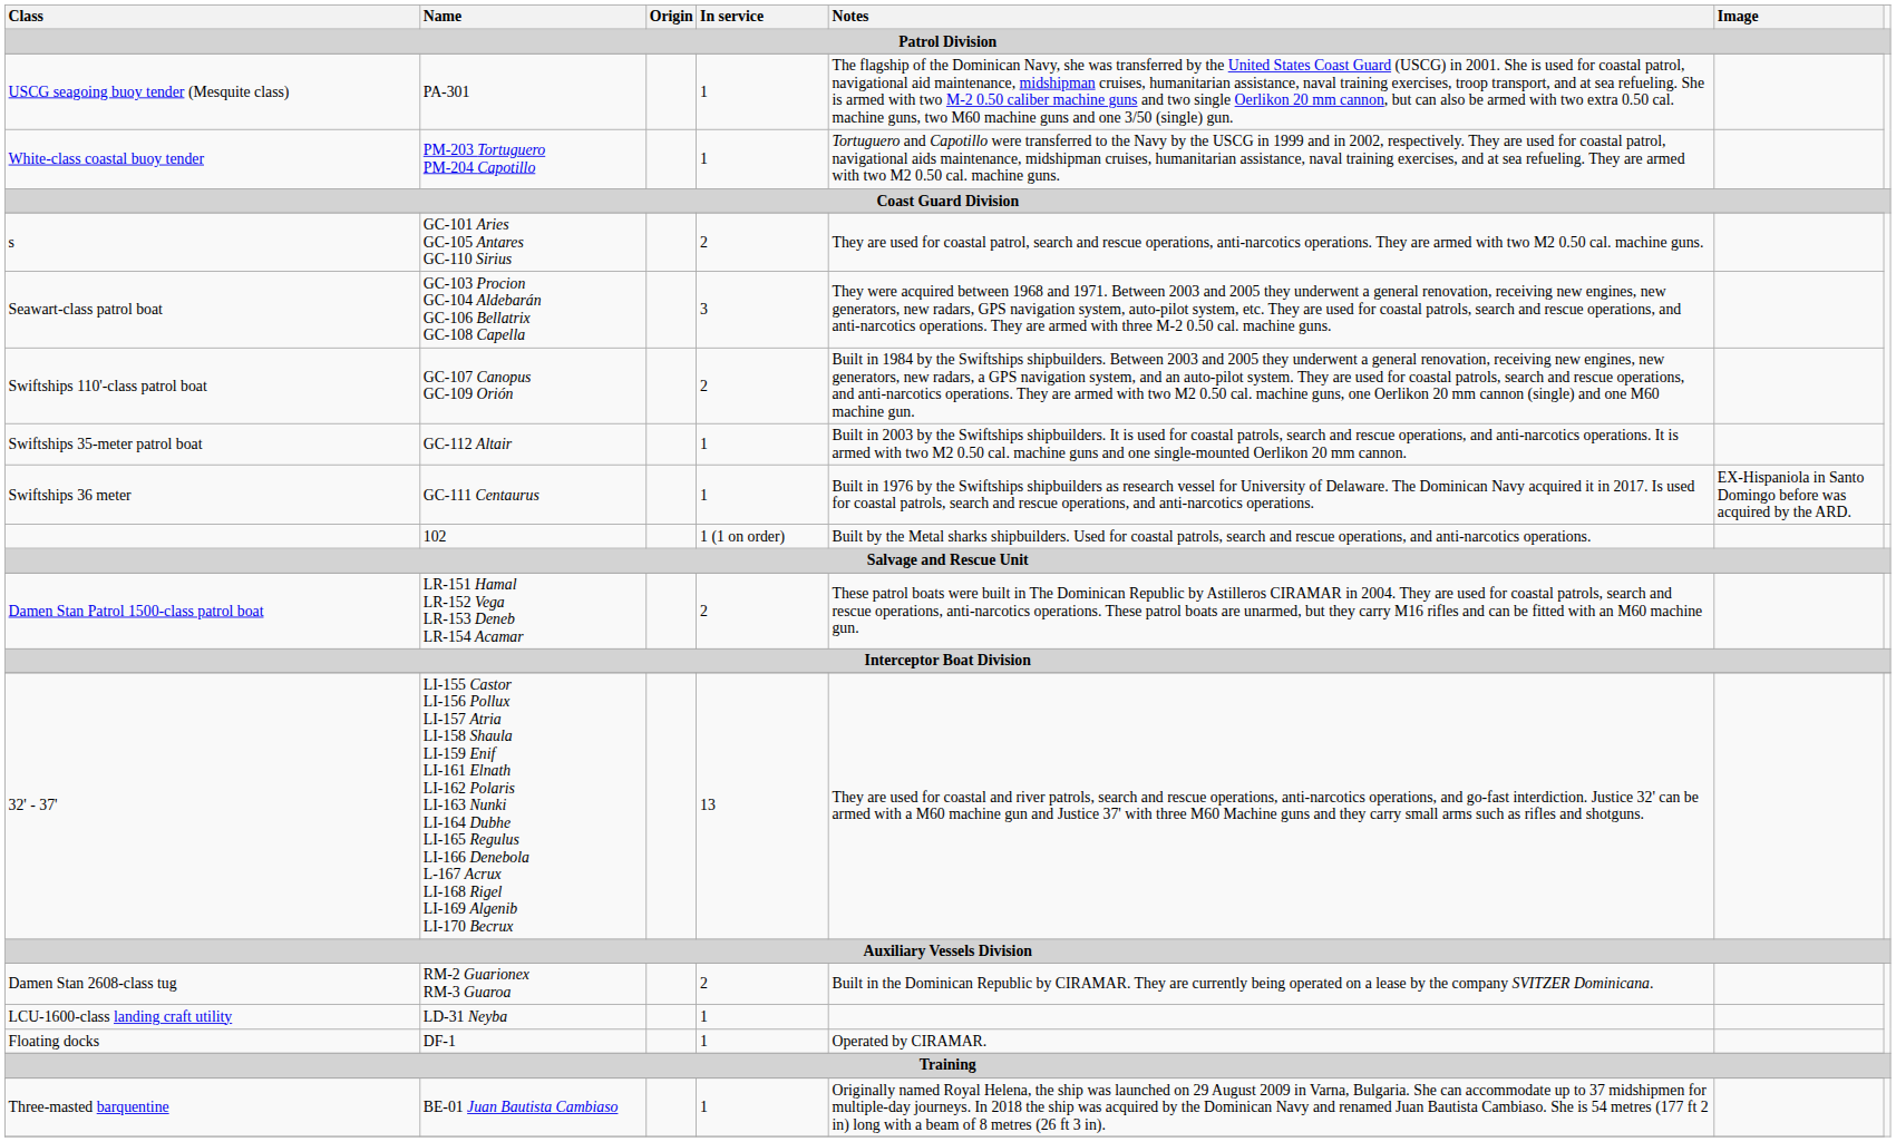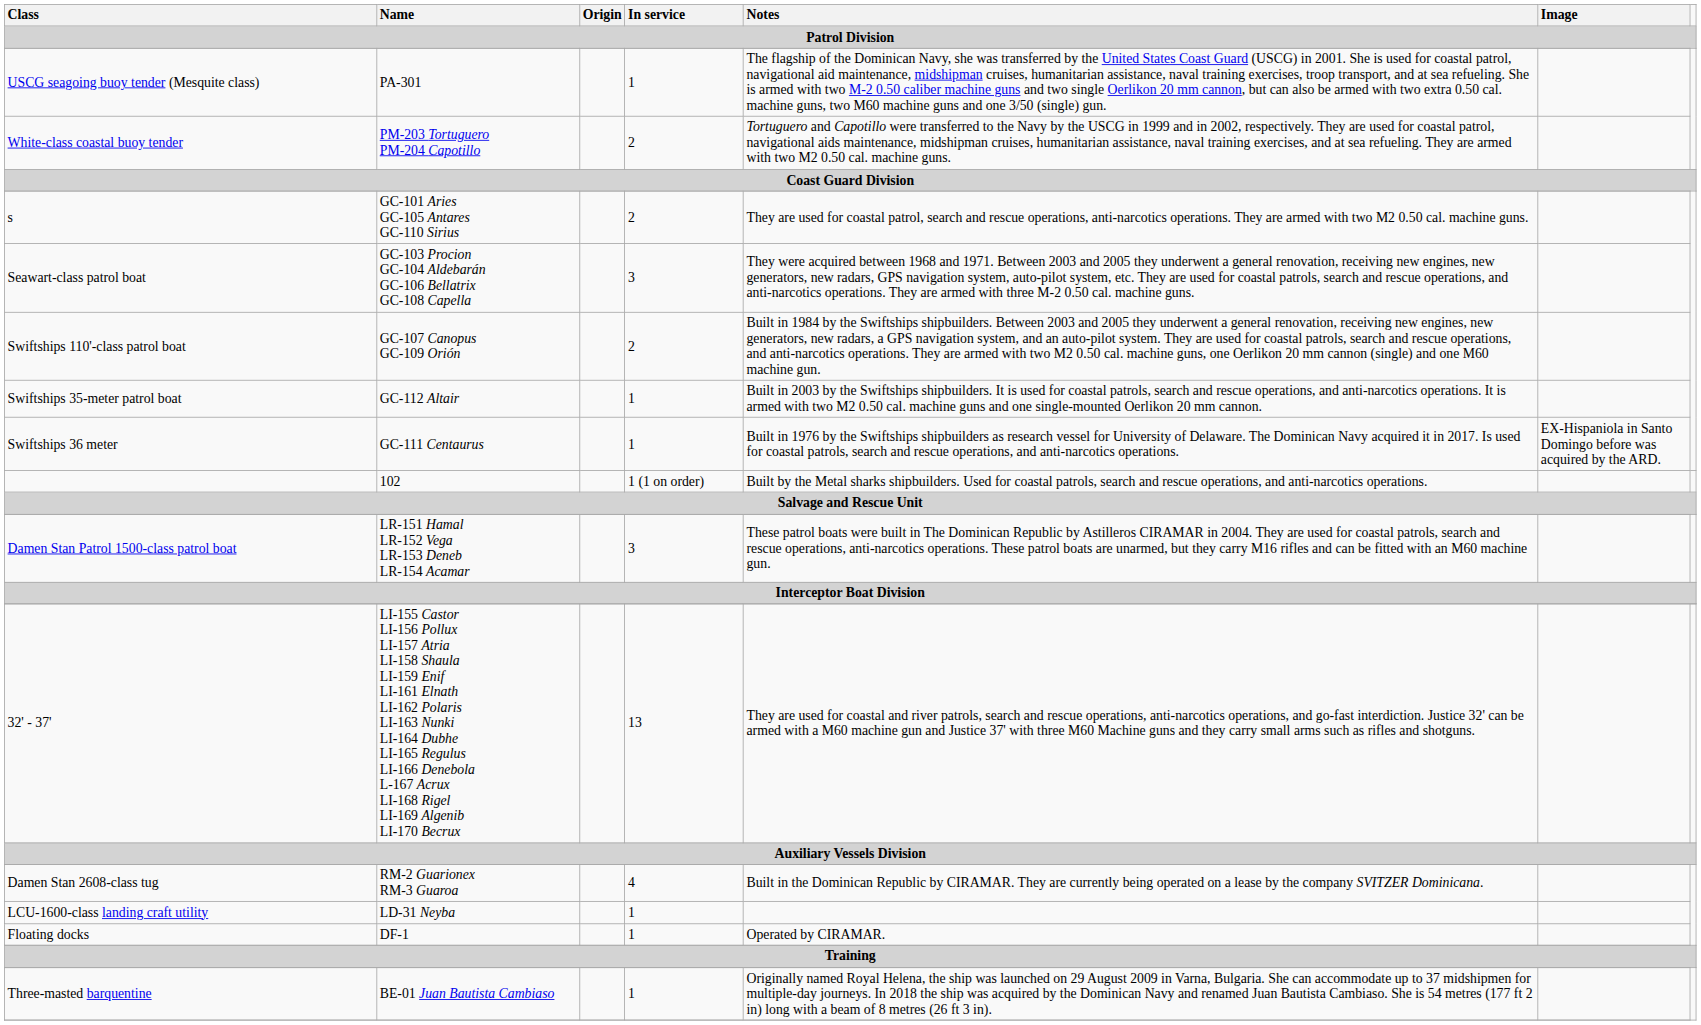White-class coastal buoy tender | In service: 1 -> 2
Damen Stan Patrol 1500-class patrol boat | In service: 2 -> 3
Damen Stan 2608-class tug | In service: 2 -> 4
